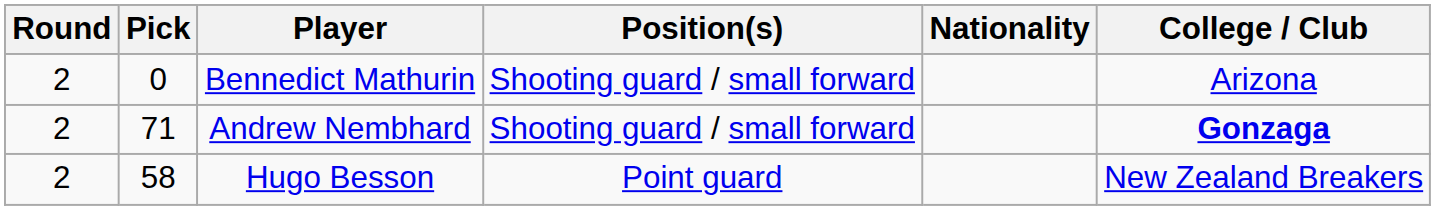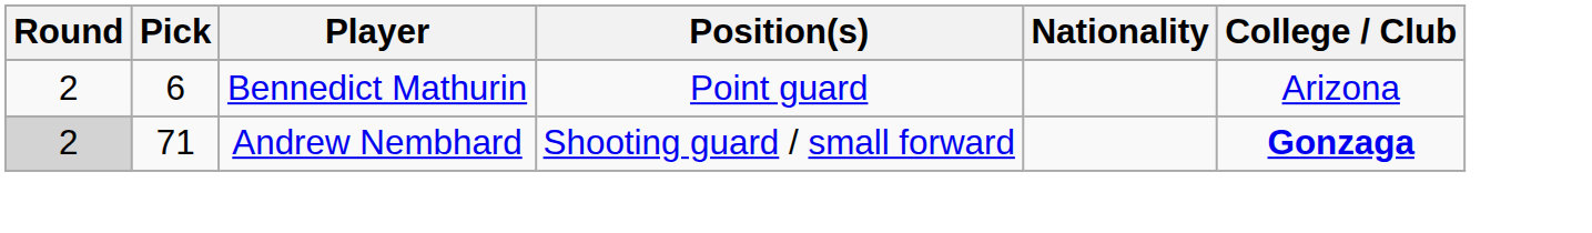Bennedict Mathurin | Pick: 0 -> 6
Bennedict Mathurin | Position(s): Shooting guard / small forward -> Point guard
Andrew Nembhard | Round: no background -> lightgrey background
- row: 2 | 58 | Hugo Besson | Point guard | New Zealand Breakers
